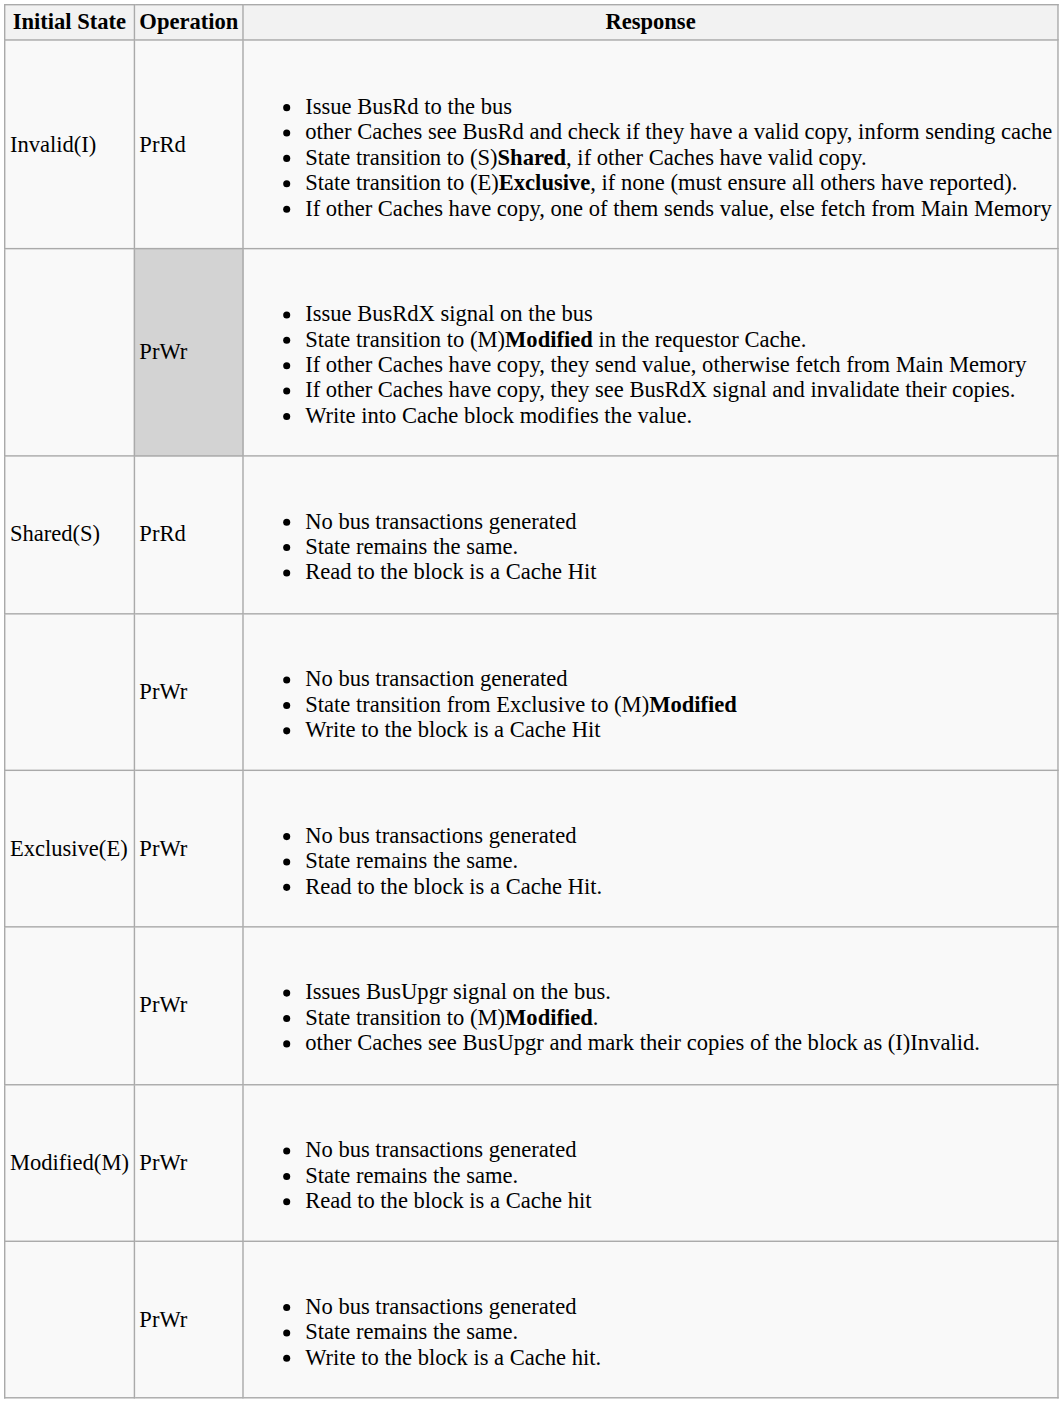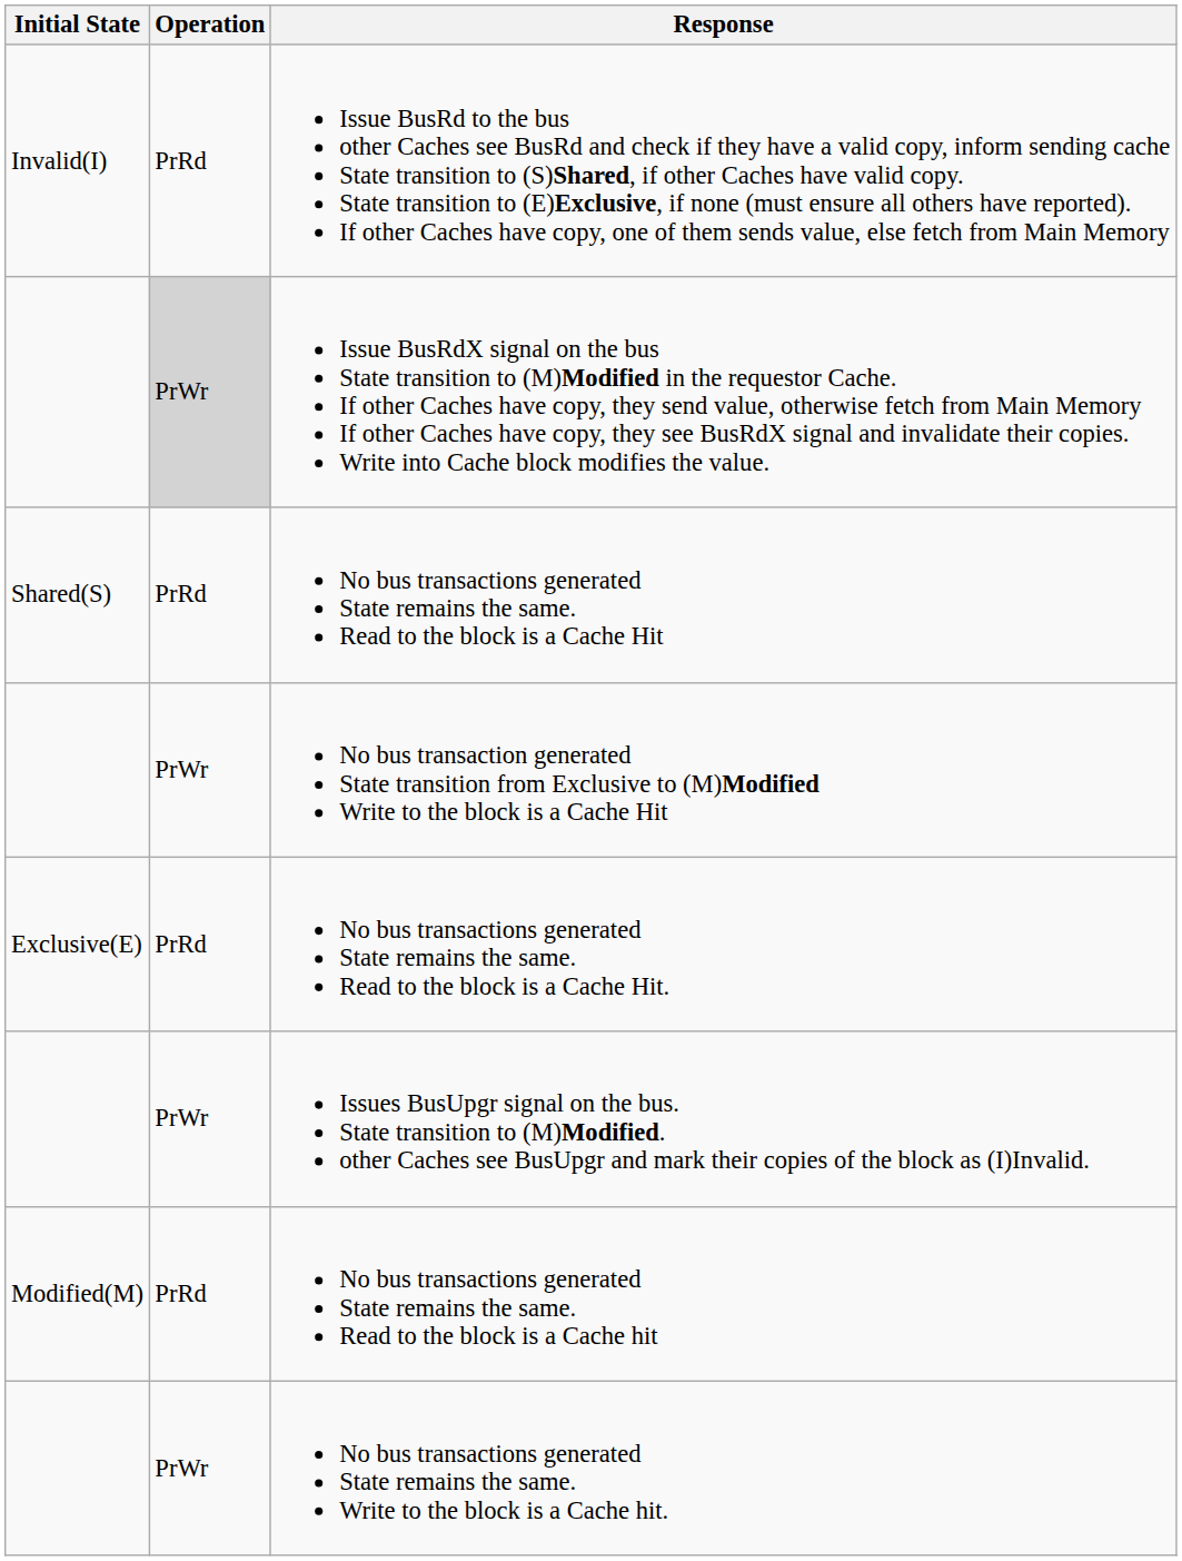row 6 | Operation: PrWr -> PrRd
row 8 | Operation: PrWr -> PrRd
